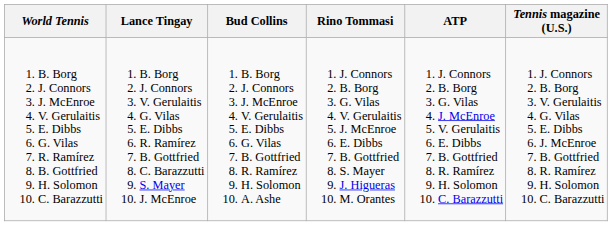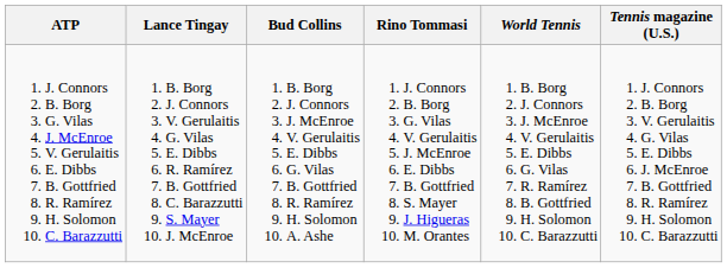columns swapped: ATP <-> World Tennis
